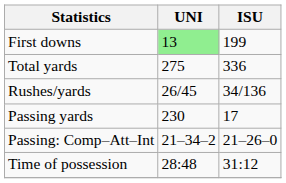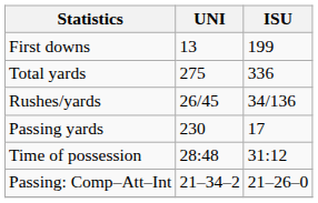First downs | UNI: lightgreen background -> no background
rows swapped: Passing: Comp–Att–Int <-> Time of possession
